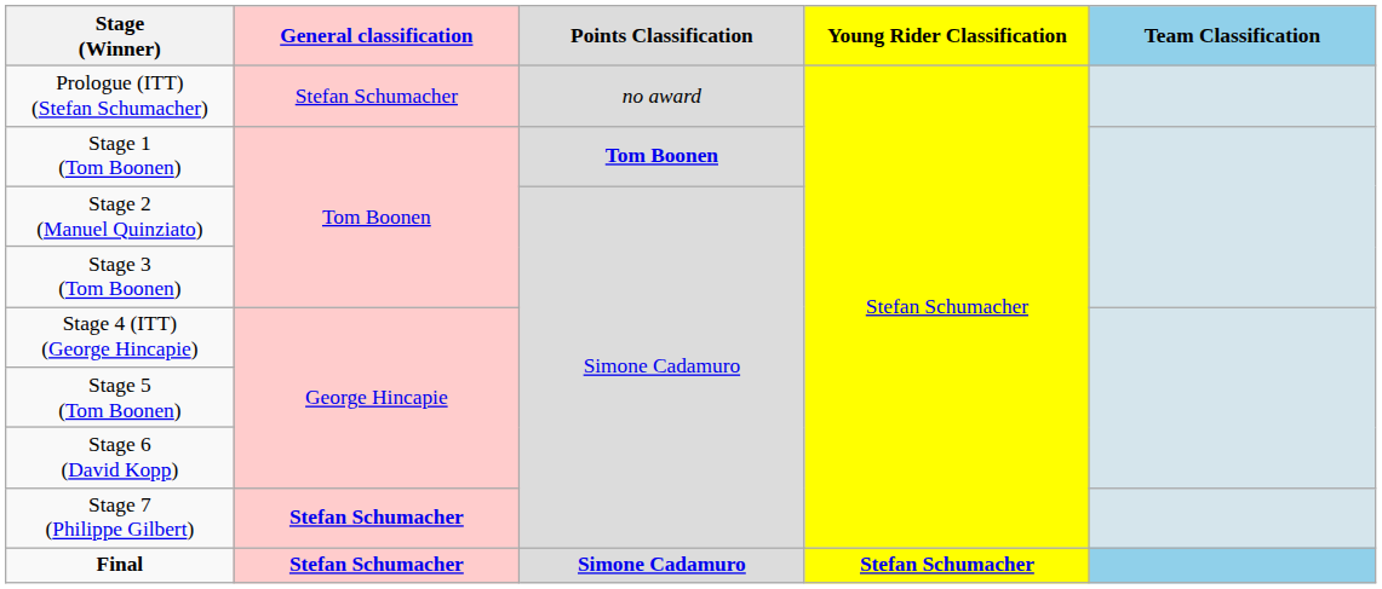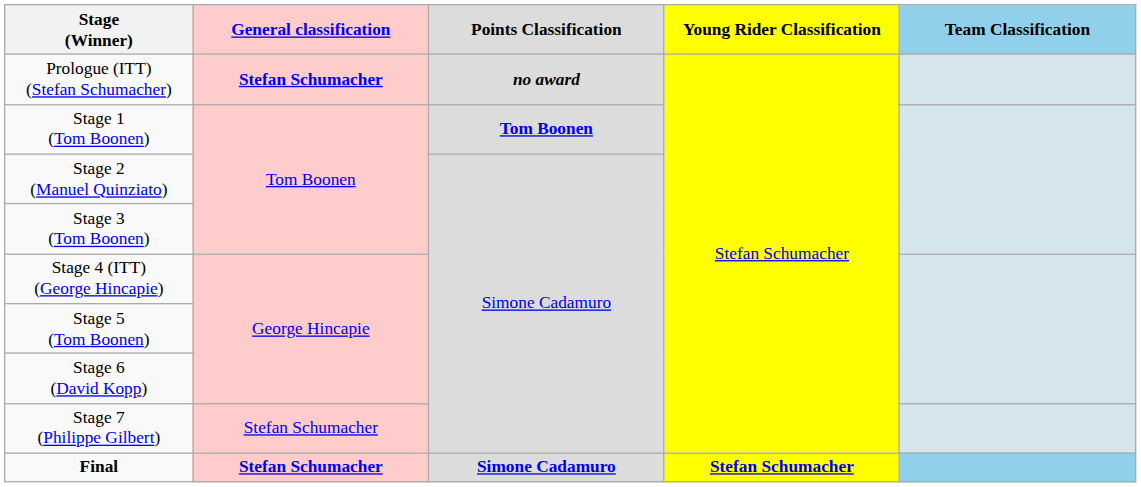Prologue (ITT) (Stefan Schumacher) | General classification: normal -> bold
Prologue (ITT) (Stefan Schumacher) | Points Classification: normal -> bold
Stage 7 (Philippe Gilbert) | General classification: bold -> normal
